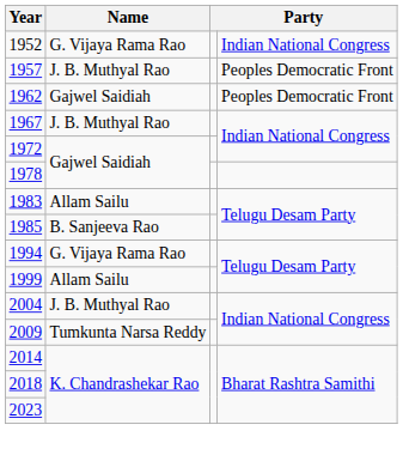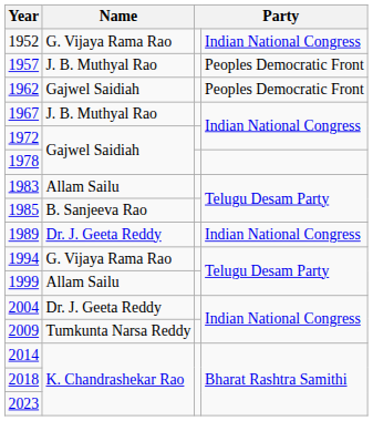+ row: 1989 | Dr. J. Geeta Reddy | Indian National Congress
2004 | Name: J. B. Muthyal Rao -> Dr. J. Geeta Reddy
